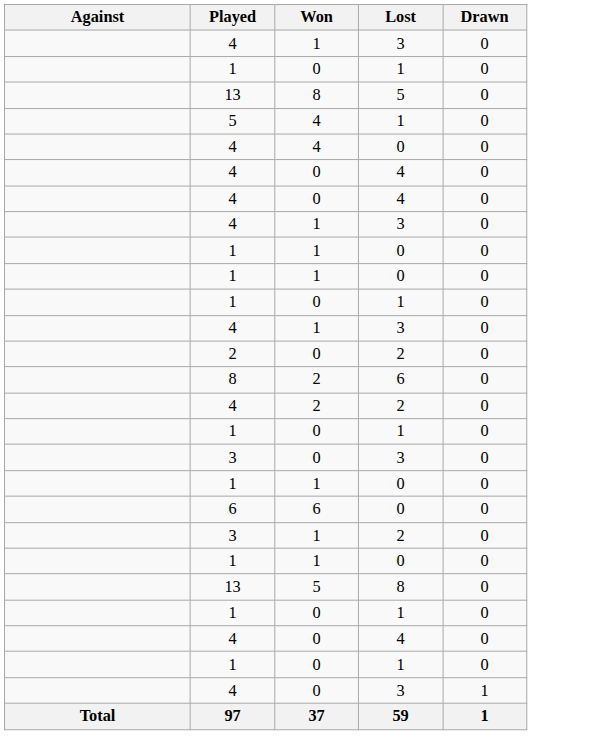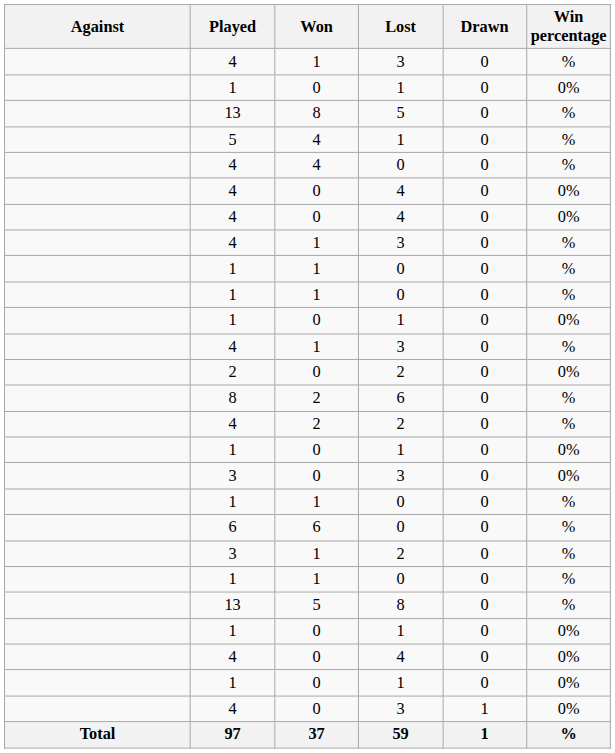+ column: Win percentage | % | 0% | % | % | % | 0% | 0% | % | % | % | 0% | % | 0% | % | % | 0% | 0% | % | % | % | % | % | 0% | 0% | 0% | 0% | %
